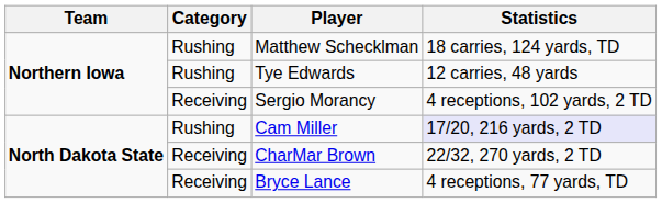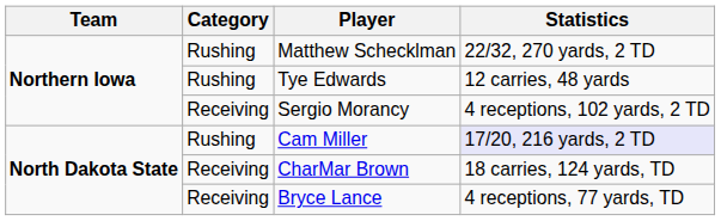Matthew Schecklman | Statistics: 18 carries, 124 yards, TD -> 22/32, 270 yards, 2 TD
CharMar Brown | Statistics: 22/32, 270 yards, 2 TD -> 18 carries, 124 yards, TD
